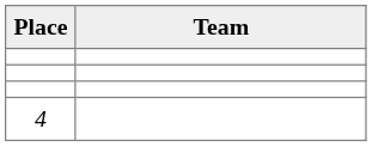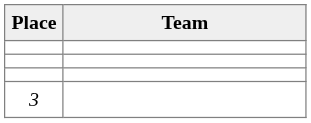row 5 | Place: 4 -> 3
